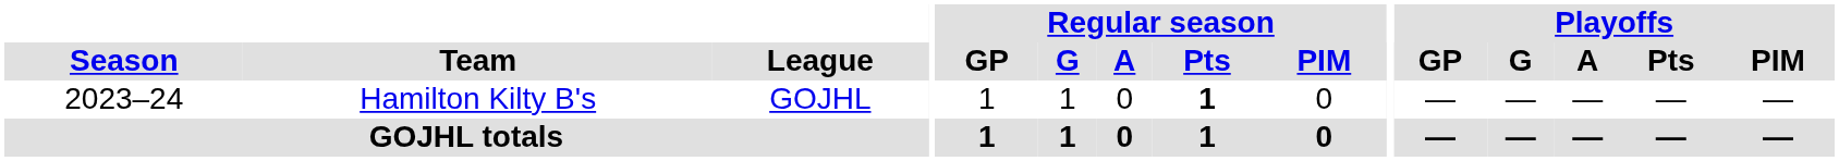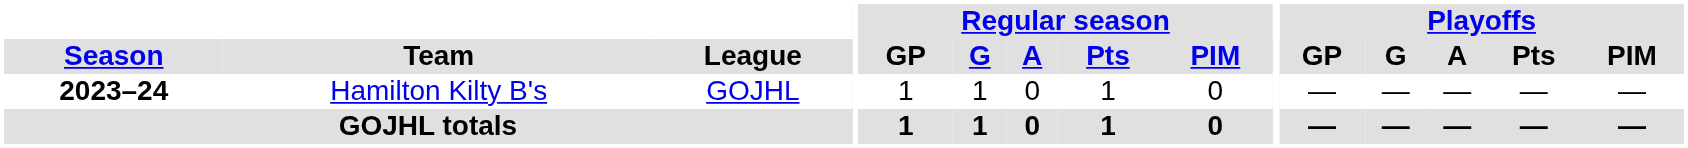Hamilton Kilty B's | Season: normal -> bold
Hamilton Kilty B's | Regular season / Pts: bold -> normal
